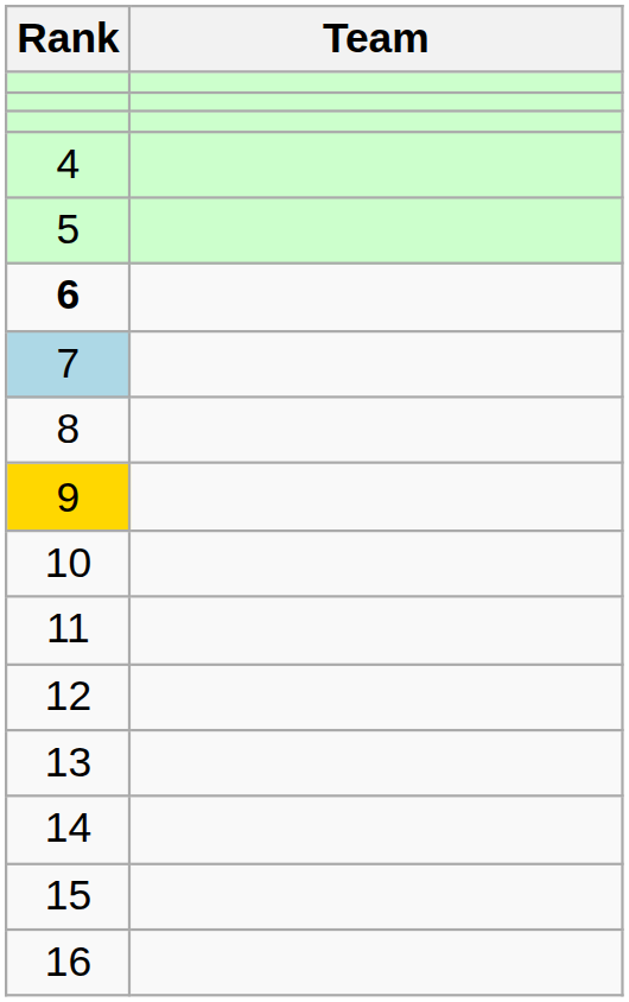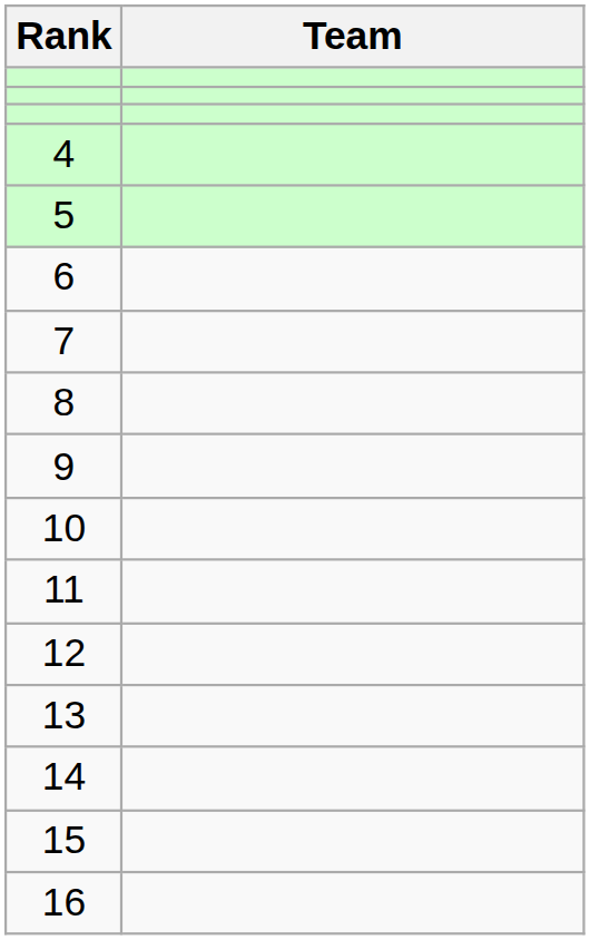row 7 | Rank: bold -> normal
row 8 | Rank: lightblue background -> no background
row 10 | Rank: gold background -> no background
